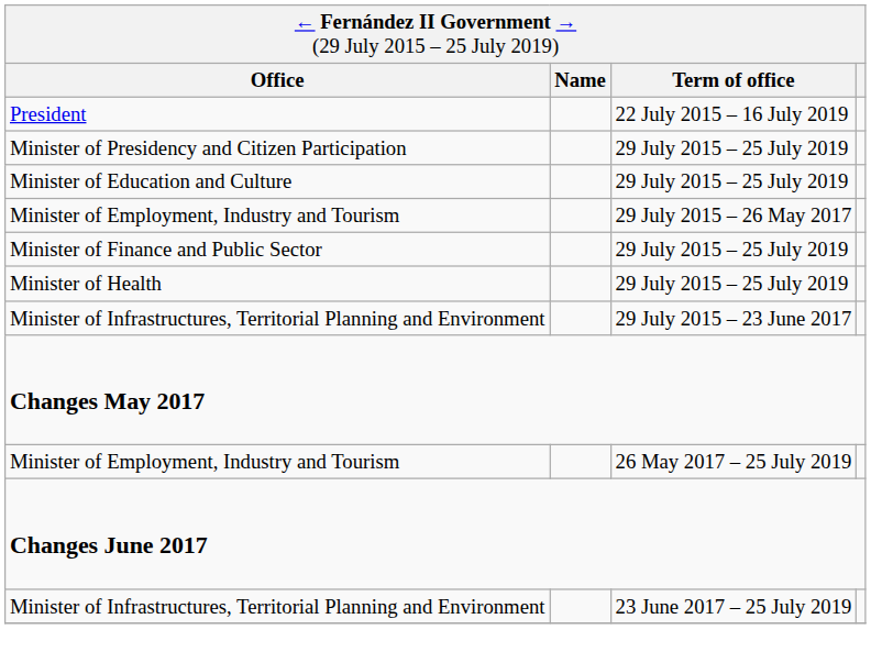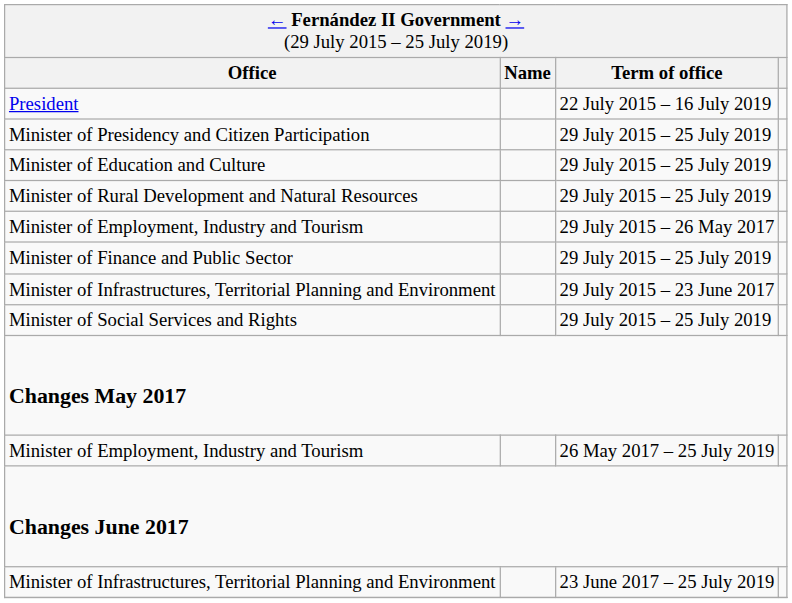+ row: Minister of Rural Development and Natural Resources | 29 July 2015 – 25 July 2019
- row: Minister of Health | 29 July 2015 – 25 July 2019
+ row: Minister of Social Services and Rights | 29 July 2015 – 25 July 2019
